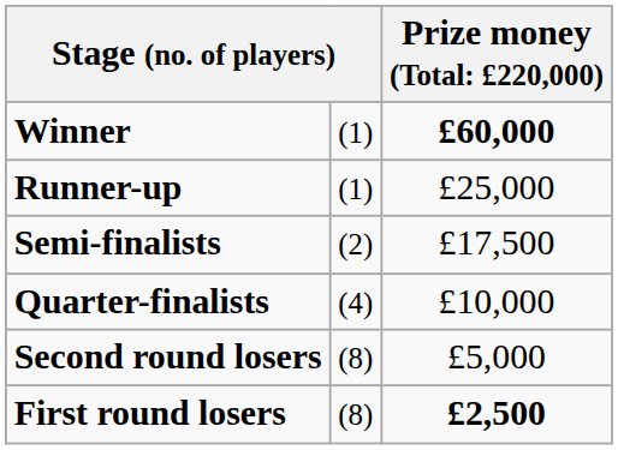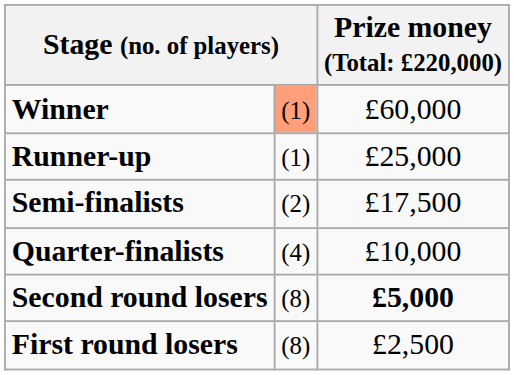Winner | column 2: no background -> lightsalmon background
Winner | column 3: bold -> normal
Second round losers | column 3: normal -> bold
First round losers | column 3: bold -> normal
